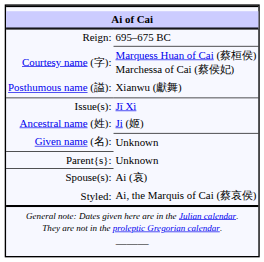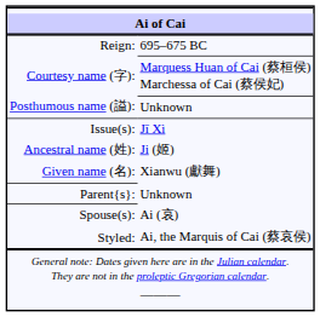row 4 | column 2: Xianwu (獻舞) -> Unknown
row 7 | column 2: Unknown -> Xianwu (獻舞)
